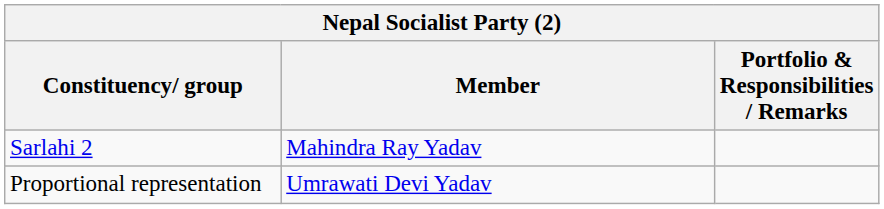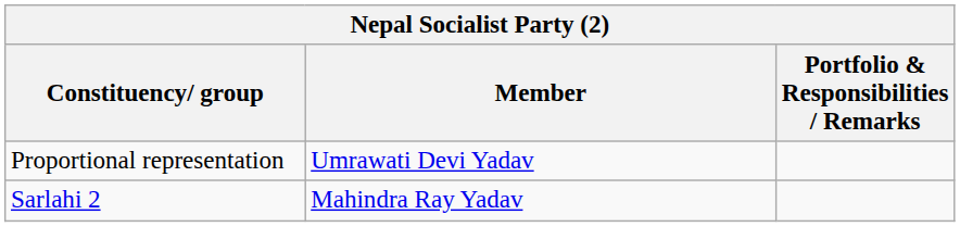rows swapped: Sarlahi 2 <-> Proportional representation
